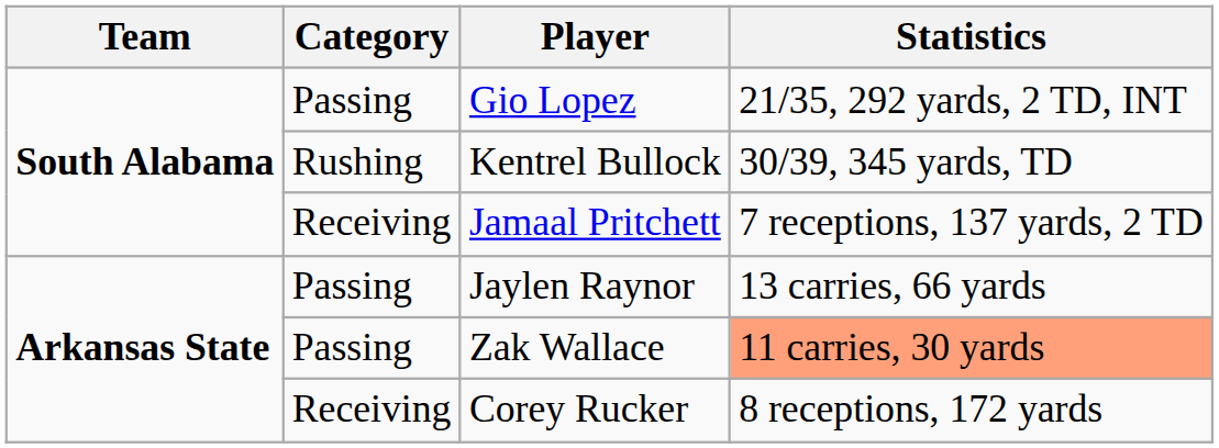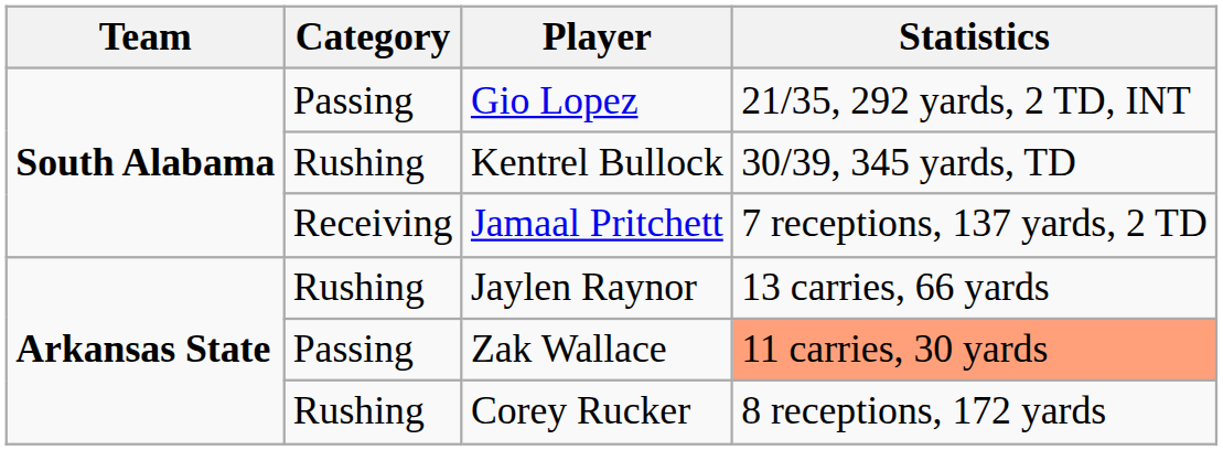Jaylen Raynor | Category: Passing -> Rushing
Corey Rucker | Category: Receiving -> Rushing
